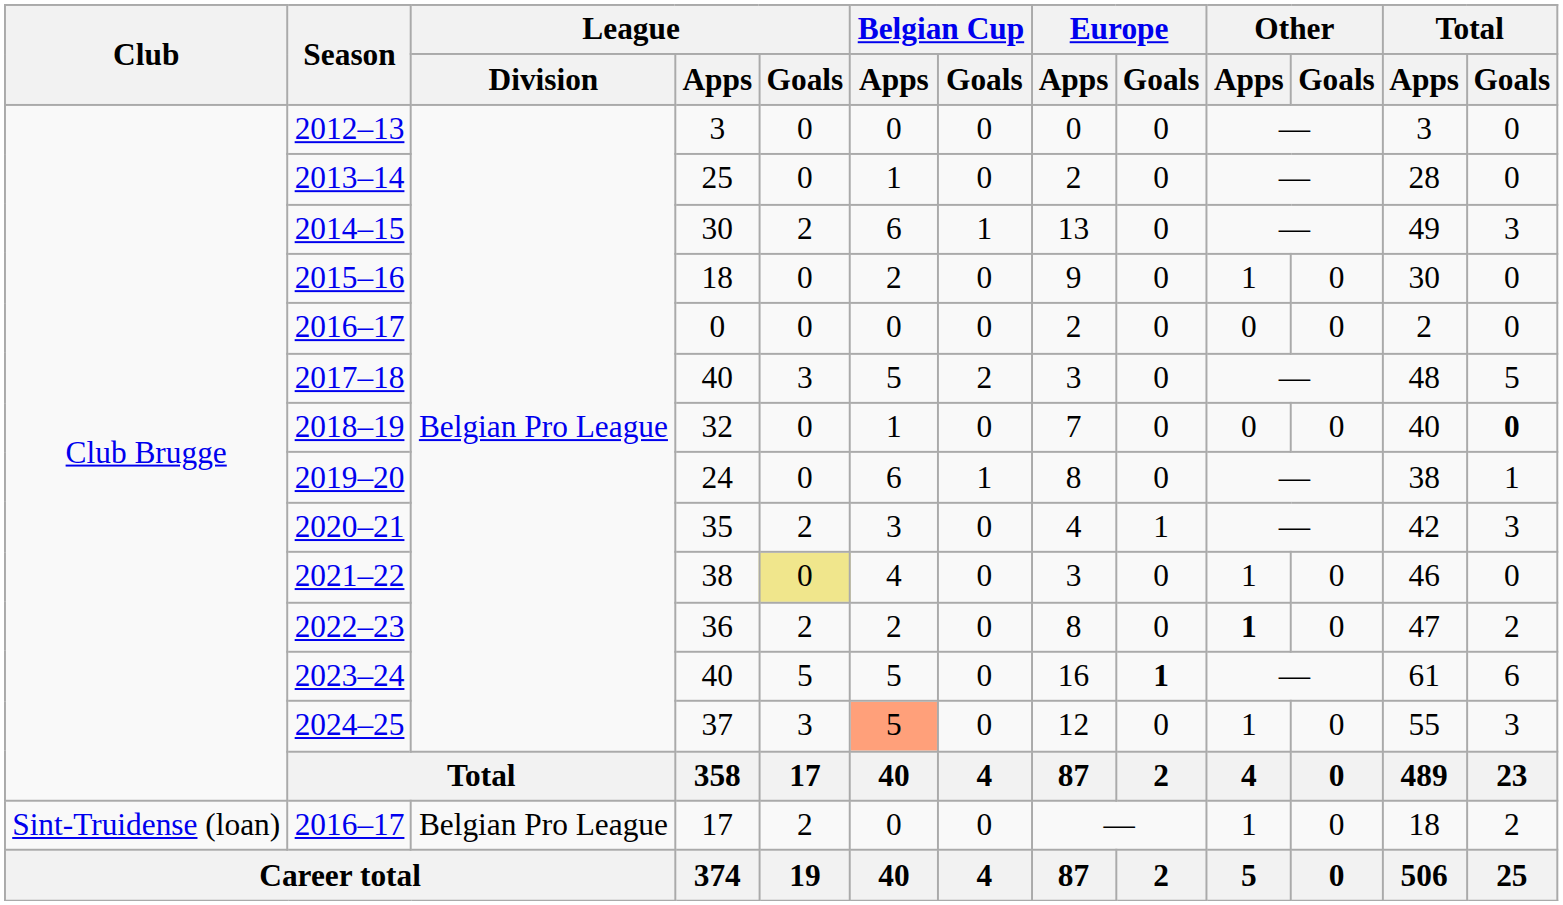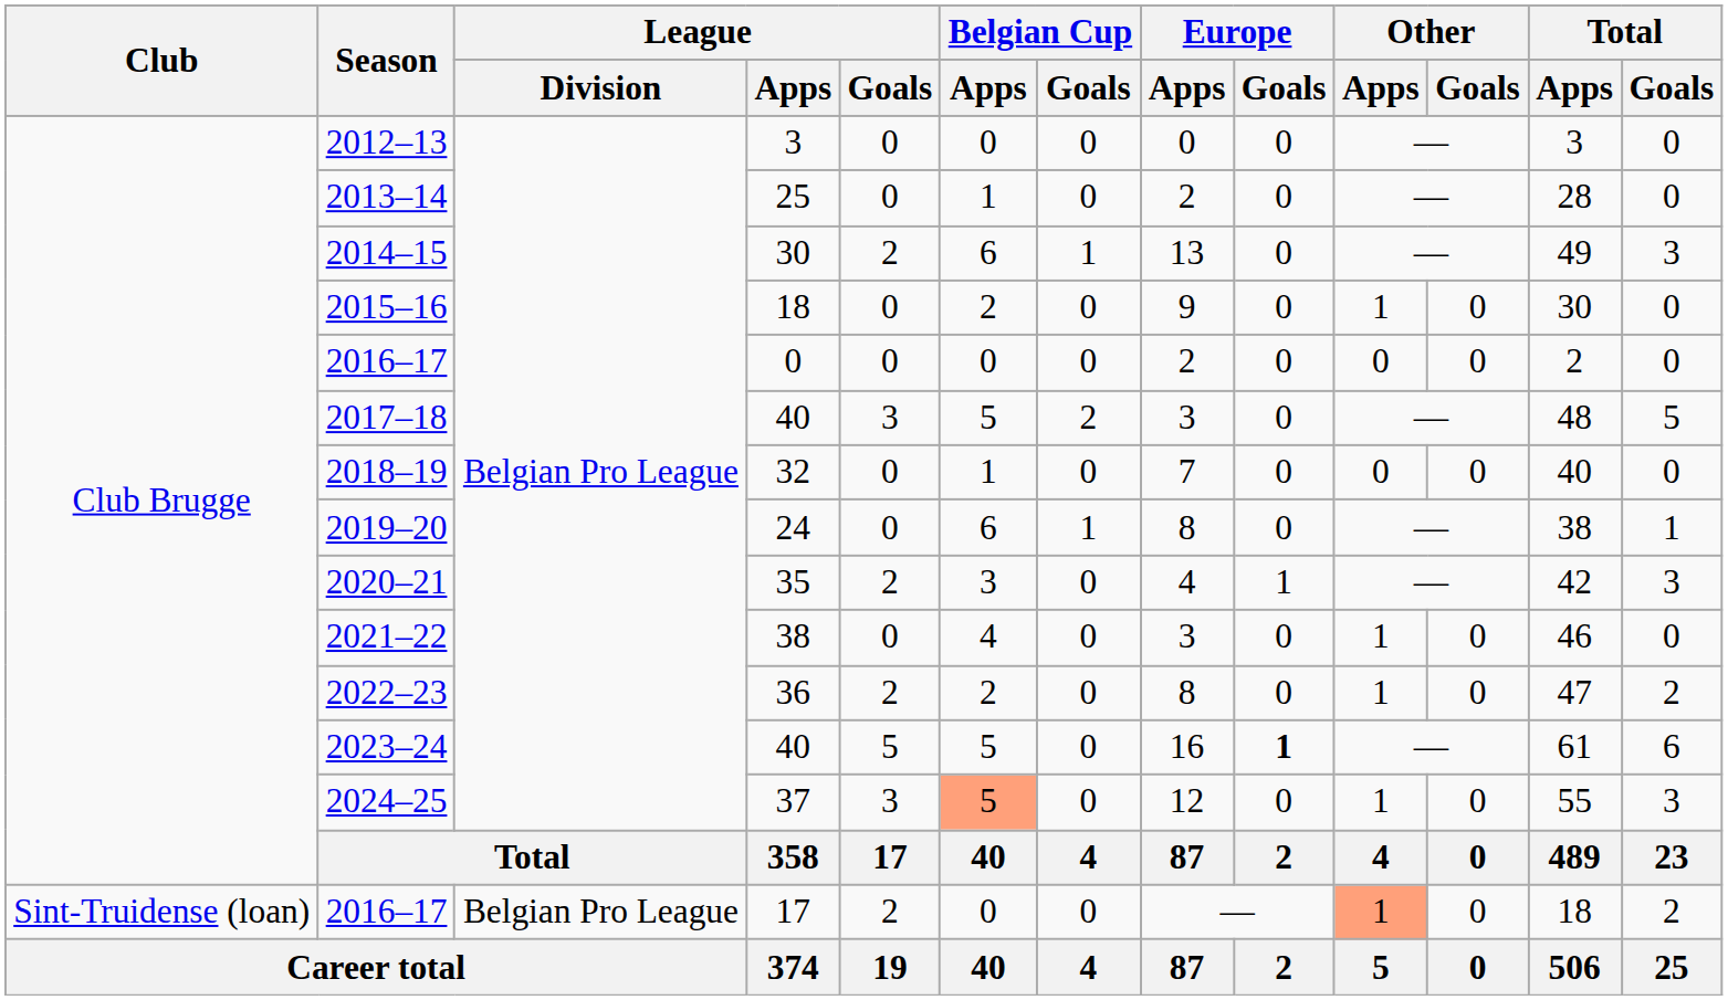2018–19 | Total / Goals: bold -> normal
2021–22 | League / Goals: khaki background -> no background
2022–23 | Other / Apps: bold -> normal
2016–17 / 17 | Other / Apps: no background -> lightsalmon background
